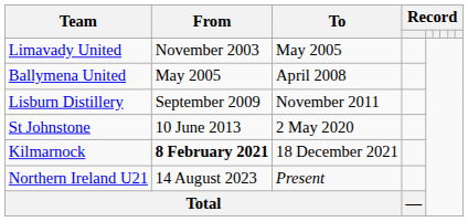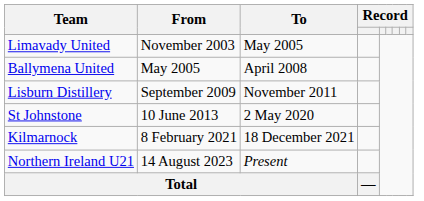Kilmarnock | From: bold -> normal
